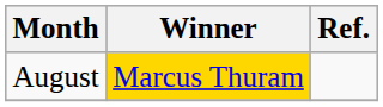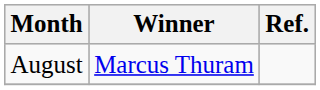August | Winner: gold background -> no background
